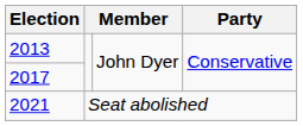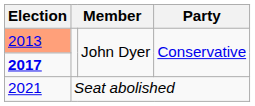2013 | Election: no background -> lightsalmon background
2017 | Election: normal -> bold
